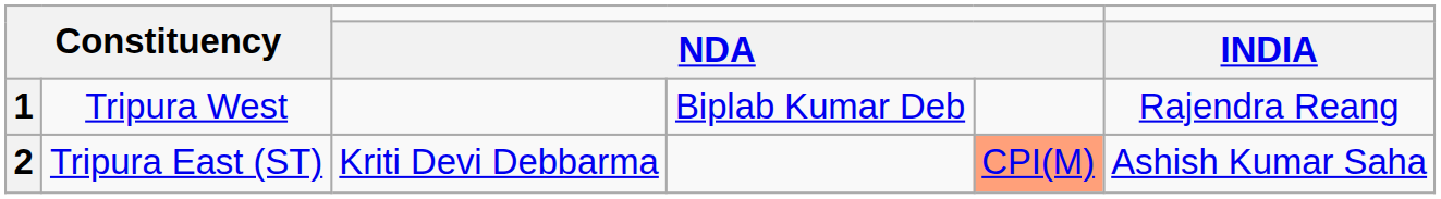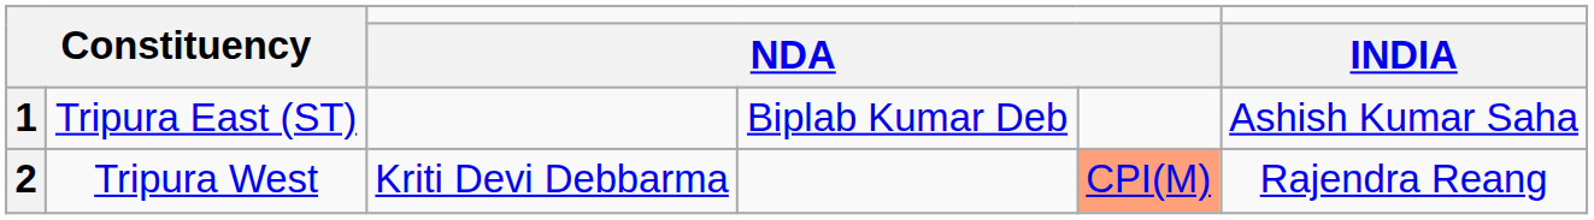1 | column 2: Tripura West -> Tripura East (ST)
1 | column 6: Rajendra Reang -> Ashish Kumar Saha
2 | column 2: Tripura East (ST) -> Tripura West
2 | column 6: Ashish Kumar Saha -> Rajendra Reang
